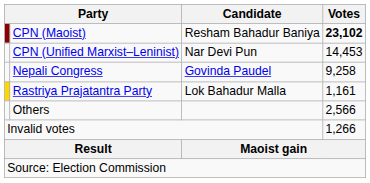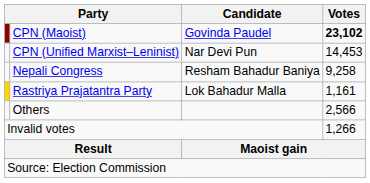CPN (Maoist) | Candidate: Resham Bahadur Baniya -> Govinda Paudel
Nepali Congress | Candidate: Govinda Paudel -> Resham Bahadur Baniya
